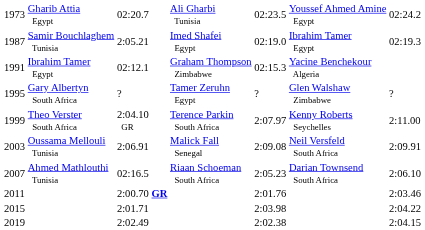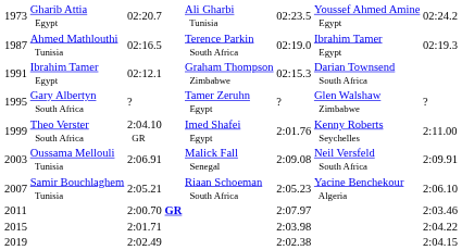1987 | column 2: Samir Bouchlaghem Tunisia -> Ahmed Mathlouthi Tunisia
1987 | column 3: 2:05.21 -> 02:16.5
1987 | column 4: Imed Shafei Egypt -> Terence Parkin South Africa
1991 | column 6: Yacine Benchekour Algeria -> Darian Townsend South Africa
1999 | column 4: Terence Parkin South Africa -> Imed Shafei Egypt
1999 | column 5: 2:07.97 -> 2:01.76
2007 | column 2: Ahmed Mathlouthi Tunisia -> Samir Bouchlaghem Tunisia
2007 | column 3: 02:16.5 -> 2:05.21
2007 | column 6: Darian Townsend South Africa -> Yacine Benchekour Algeria
2011 | column 5: 2:01.76 -> 2:07.97
